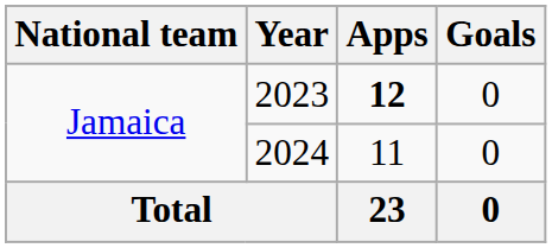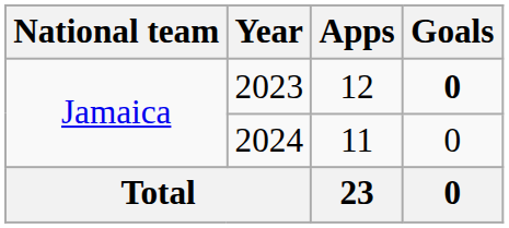2023 | Apps: bold -> normal
2023 | Goals: normal -> bold
